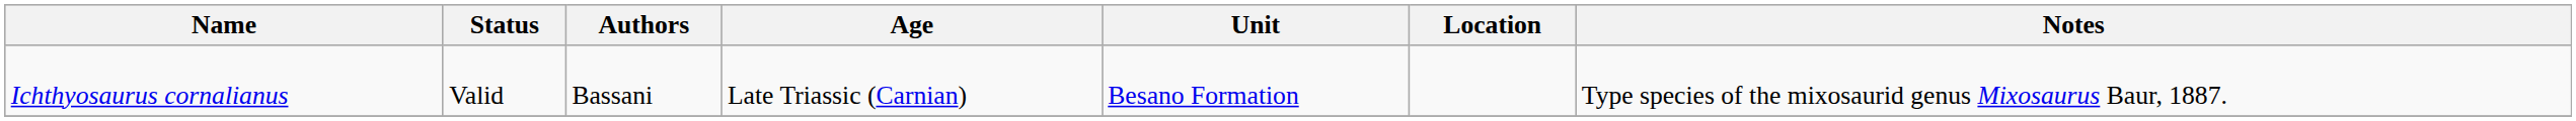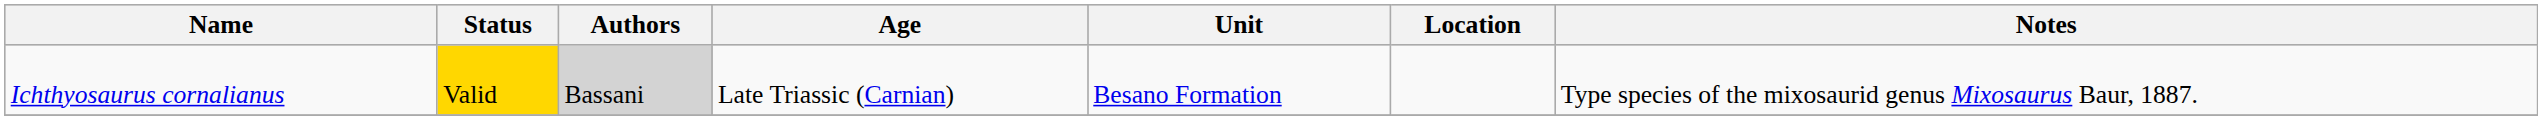Ichthyosaurus cornalianus | Status: no background -> gold background
Ichthyosaurus cornalianus | Authors: no background -> lightgrey background
